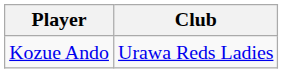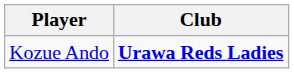Kozue Ando | Club: normal -> bold
